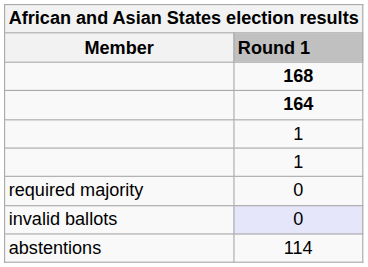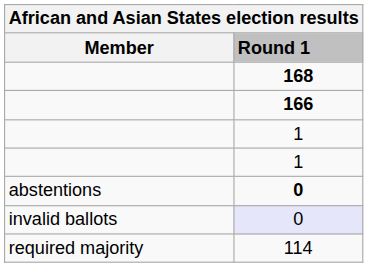row 4 | Round 1: 164 -> 166
row 7 | Member: required majority -> abstentions
row 7 | Round 1: normal -> bold
row 9 | Member: abstentions -> required majority
